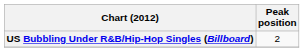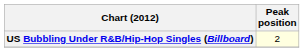US Bubbling Under R&B/Hip-Hop Singles (Billboard) | Peak position: no background -> lightyellow background
